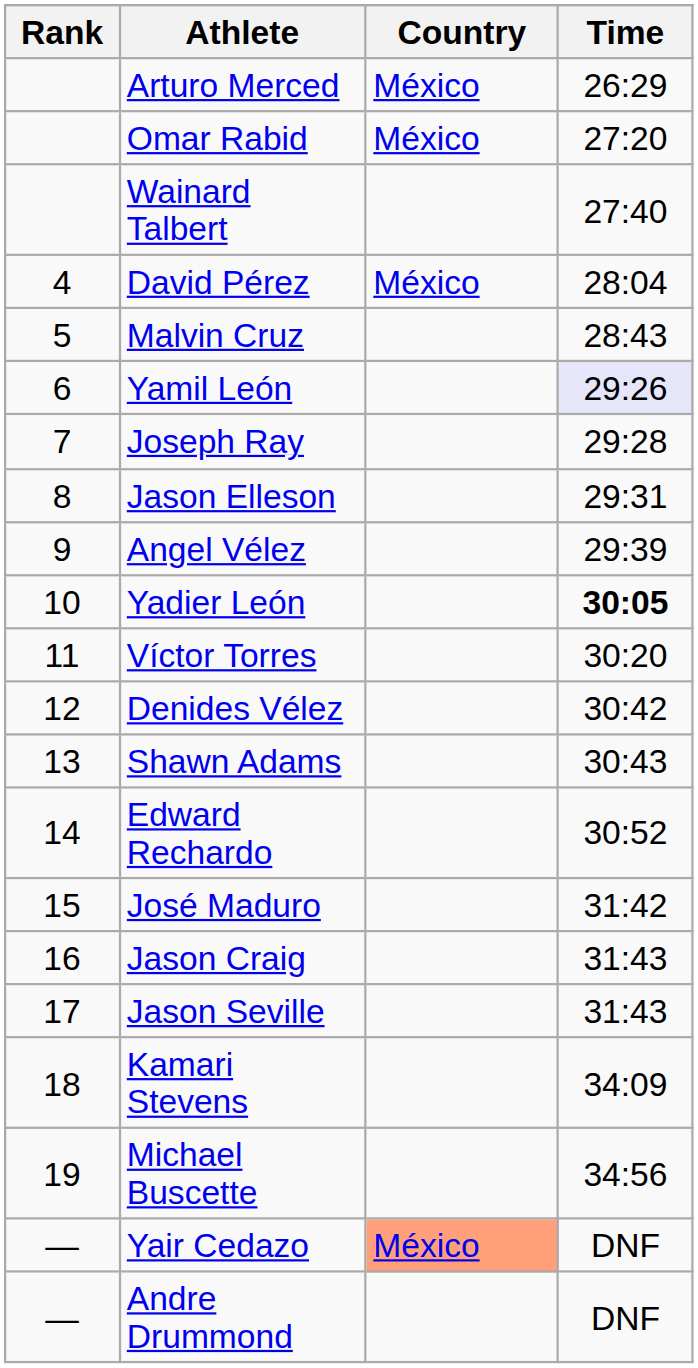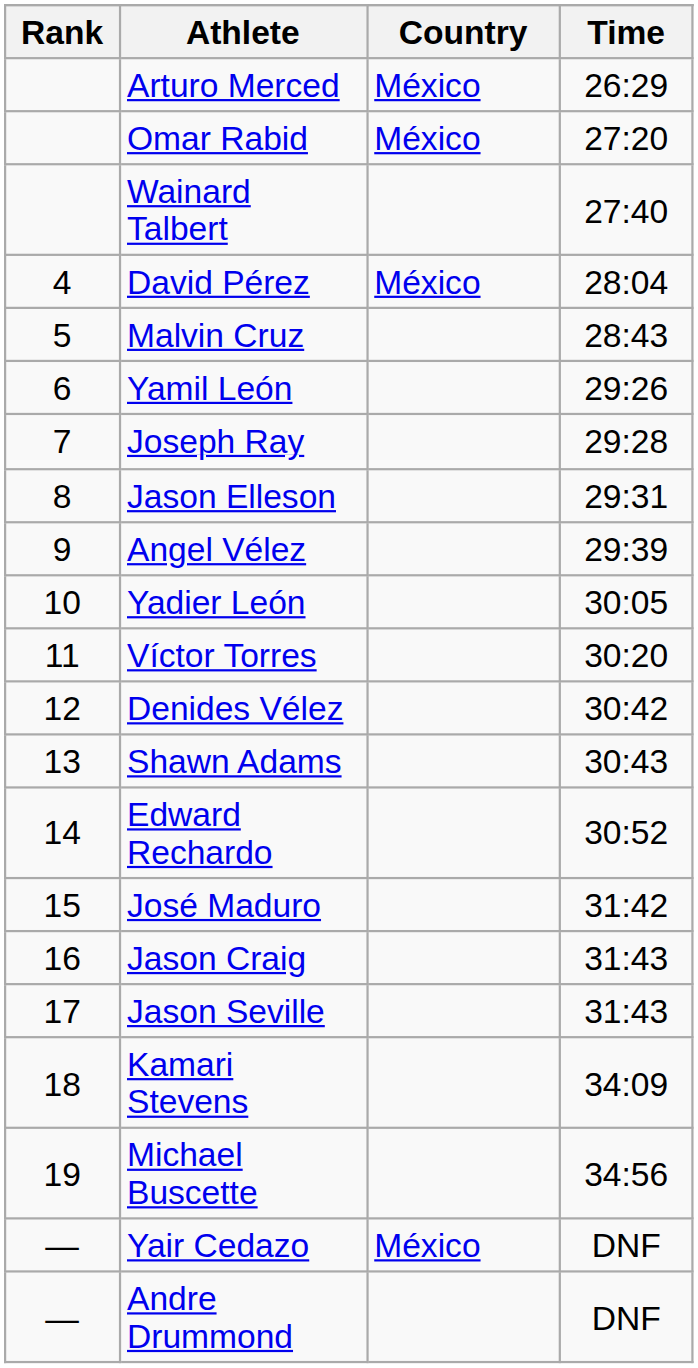Yamil León | Time: lavender background -> no background
Yadier León | Time: bold -> normal
Yair Cedazo | Country: lightsalmon background -> no background
